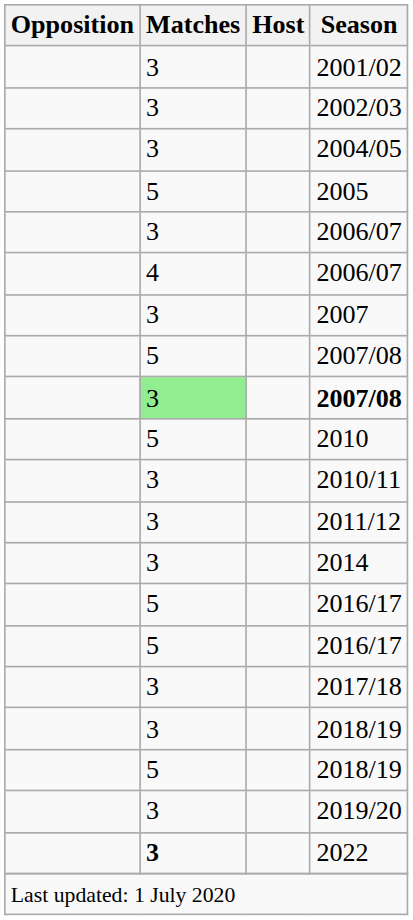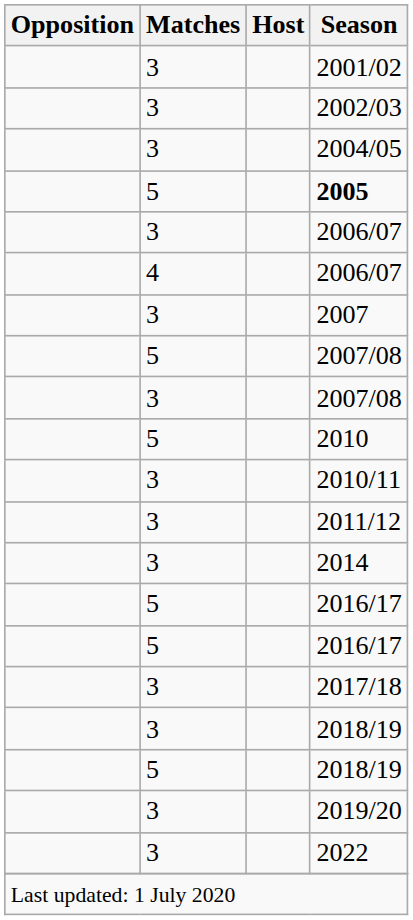2005 | Season: normal -> bold
3 / 2007/08 | Matches: lightgreen background -> no background
3 / 2007/08 | Season: bold -> normal
2022 | Matches: bold -> normal
